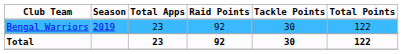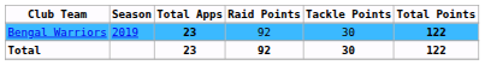Bengal Warriors | Total Apps: normal -> bold
Bengal Warriors | Total Points: normal -> bold
